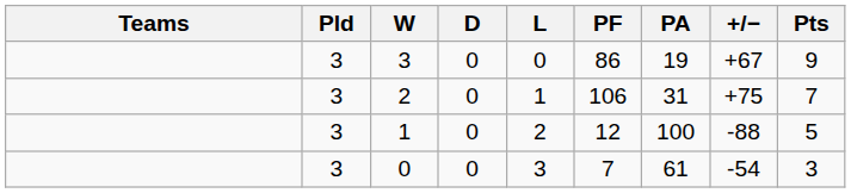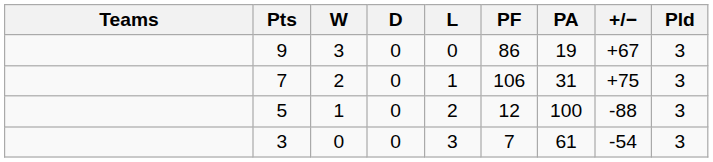columns swapped: Pld <-> Pts
